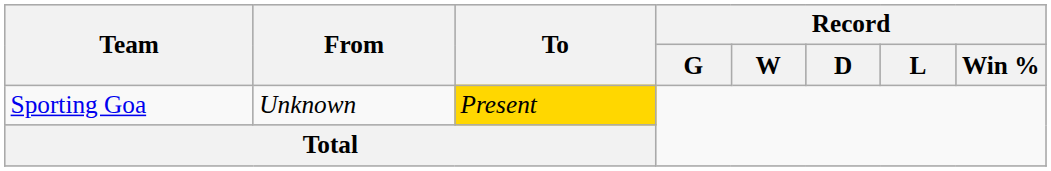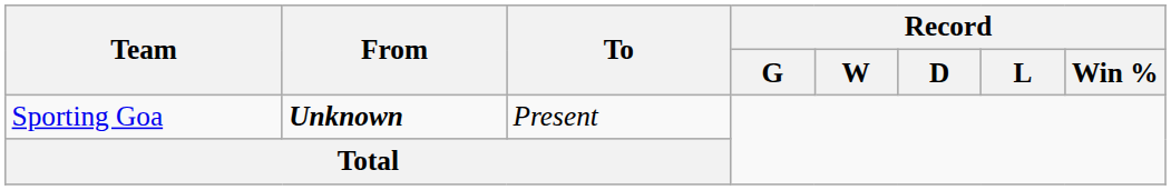Sporting Goa | From: normal -> bold
Sporting Goa | To: gold background -> no background
